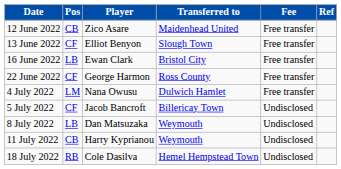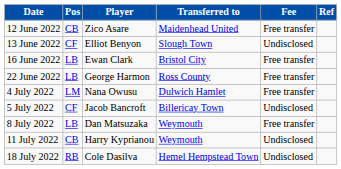13 June 2022 | Fee: Free transfer -> Undisclosed
22 June 2022 | Pos: CF -> LB
8 July 2022 | Fee: Undisclosed -> Free transfer
